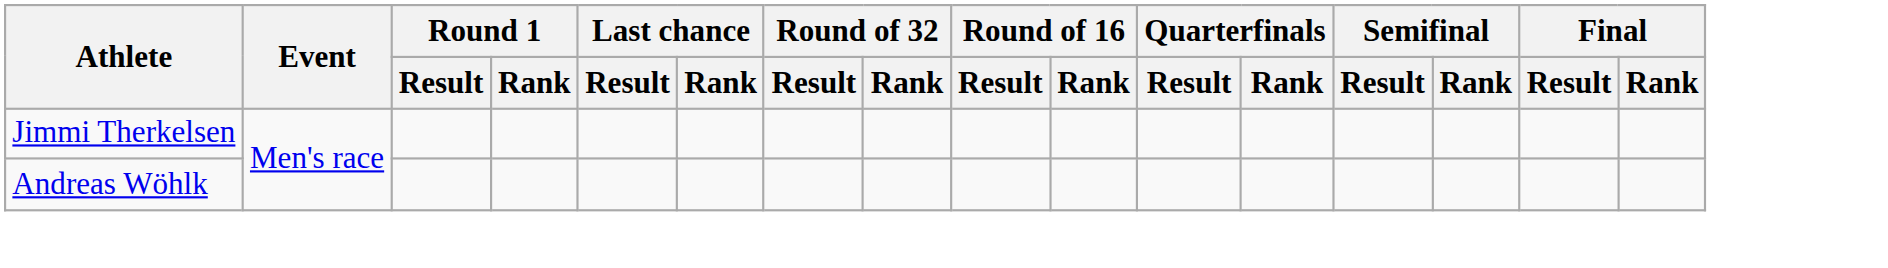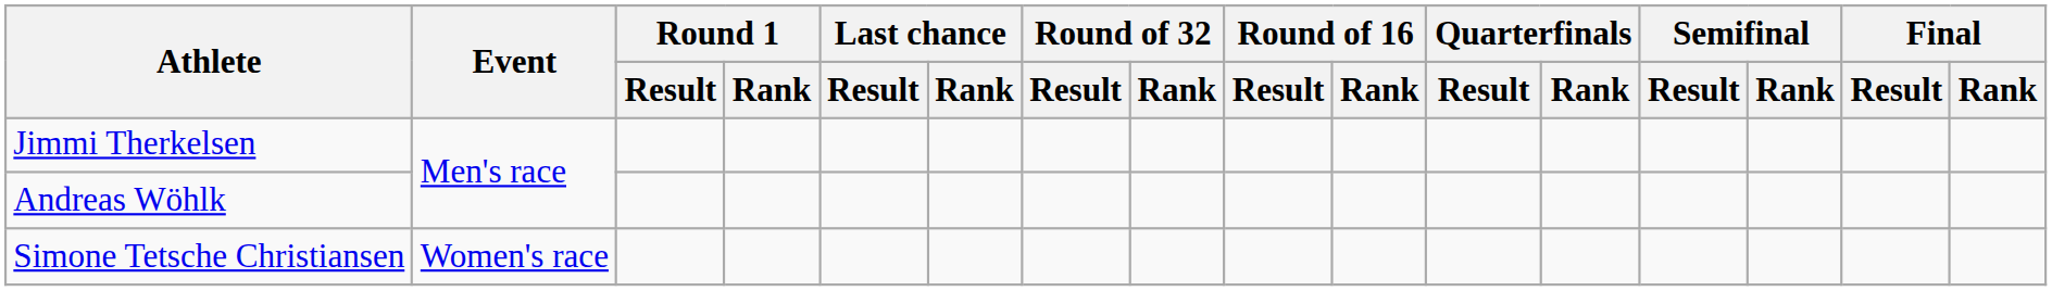+ row: Simone Tetsche Christiansen | Women's race
